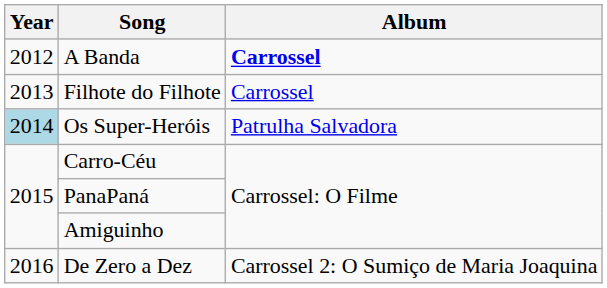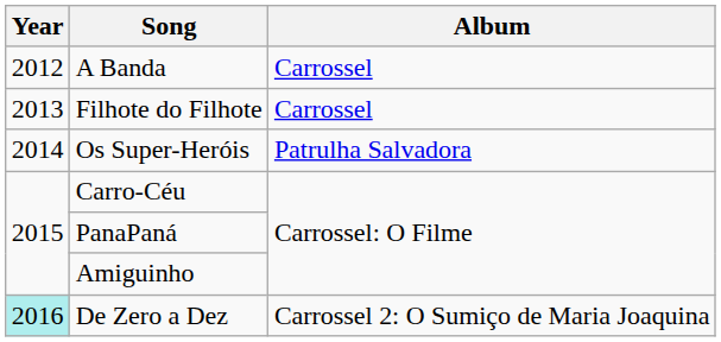A Banda | Album: bold -> normal
Os Super-Heróis | Year: lightblue background -> no background
De Zero a Dez | Year: no background -> paleturquoise background
